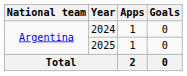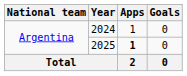2025 | Apps: normal -> bold
